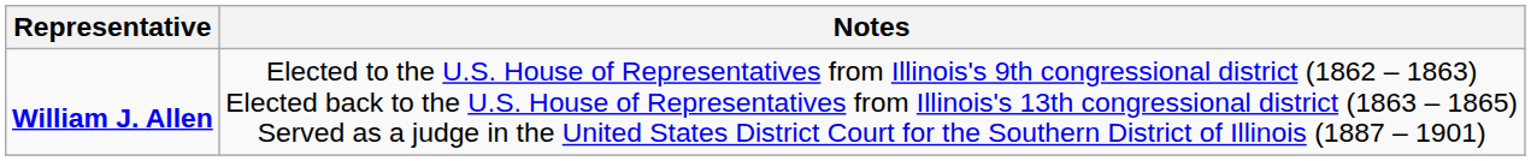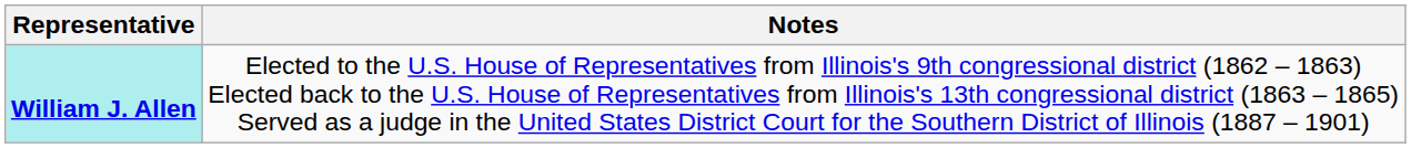William J. Allen | Representative: no background -> paleturquoise background
